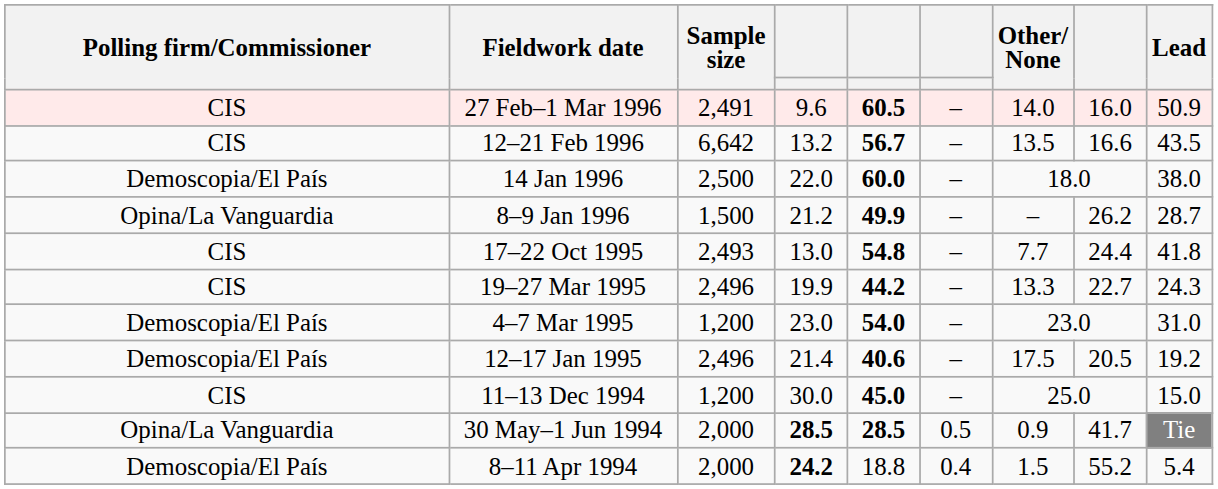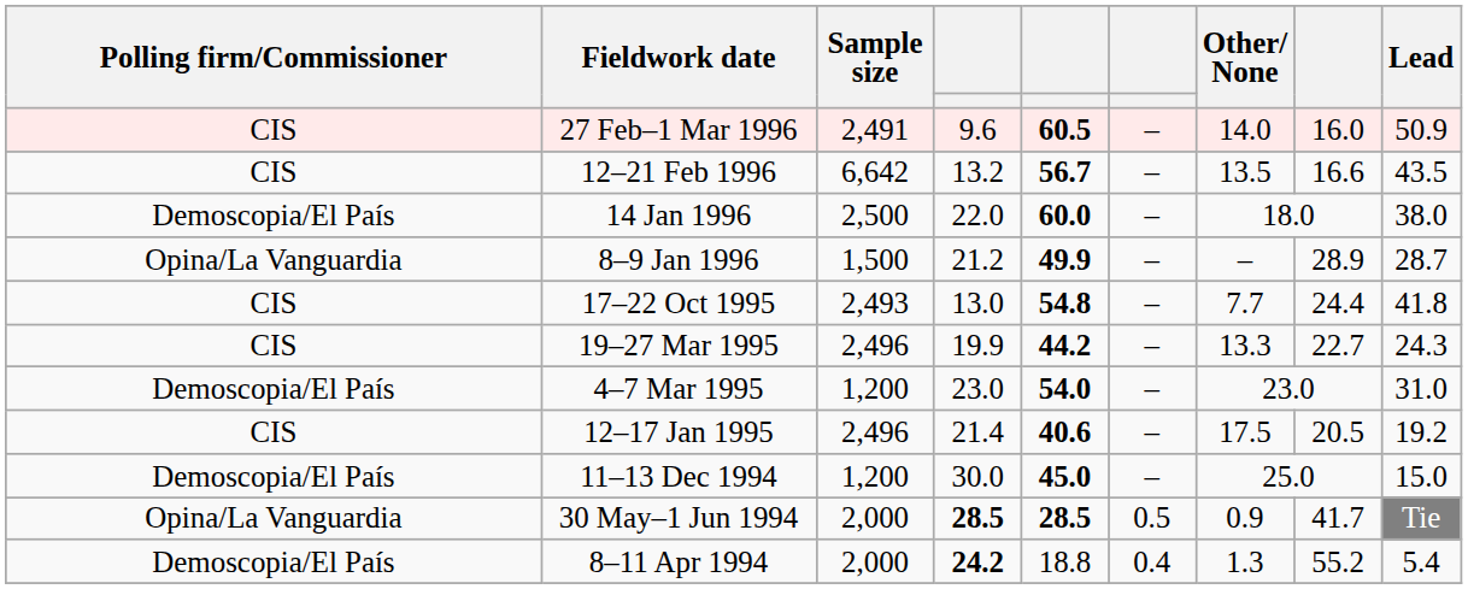8–9 Jan 1996 | column 8: 26.2 -> 28.9
12–17 Jan 1995 | Polling firm/Commissioner: Demoscopia/El País -> CIS
11–13 Dec 1994 | Polling firm/Commissioner: CIS -> Demoscopia/El País
8–11 Apr 1994 | Other/ None: 1.5 -> 1.3
